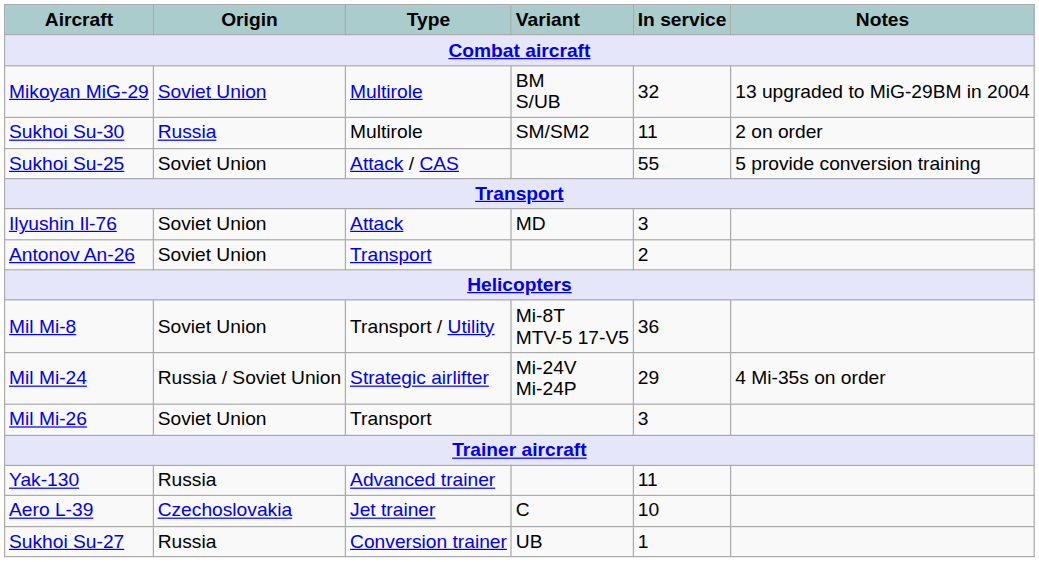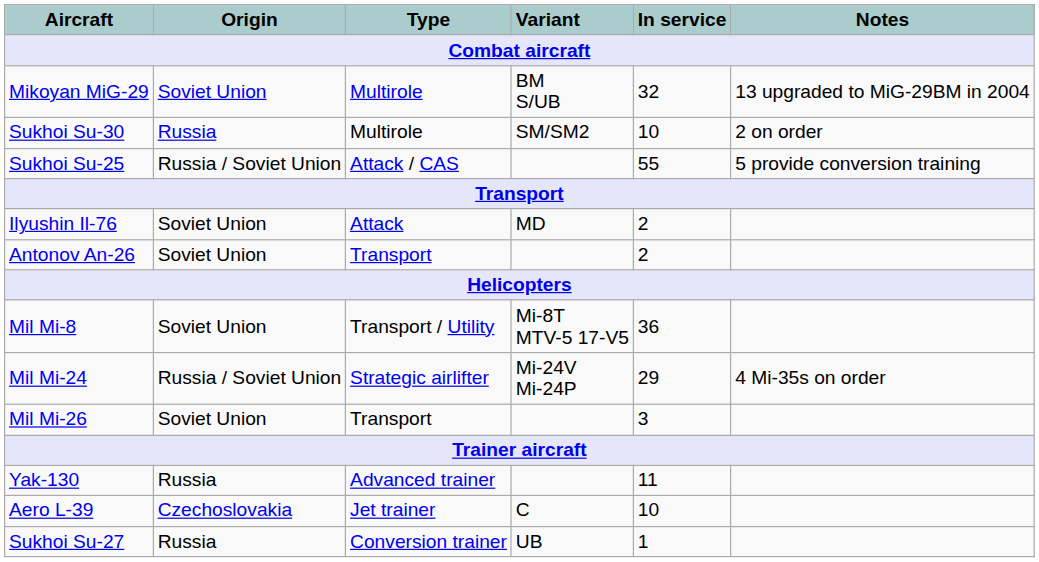Sukhoi Su-30 | In service: 11 -> 10
Sukhoi Su-25 | Origin: Soviet Union -> Russia / Soviet Union
Ilyushin Il-76 | In service: 3 -> 2
